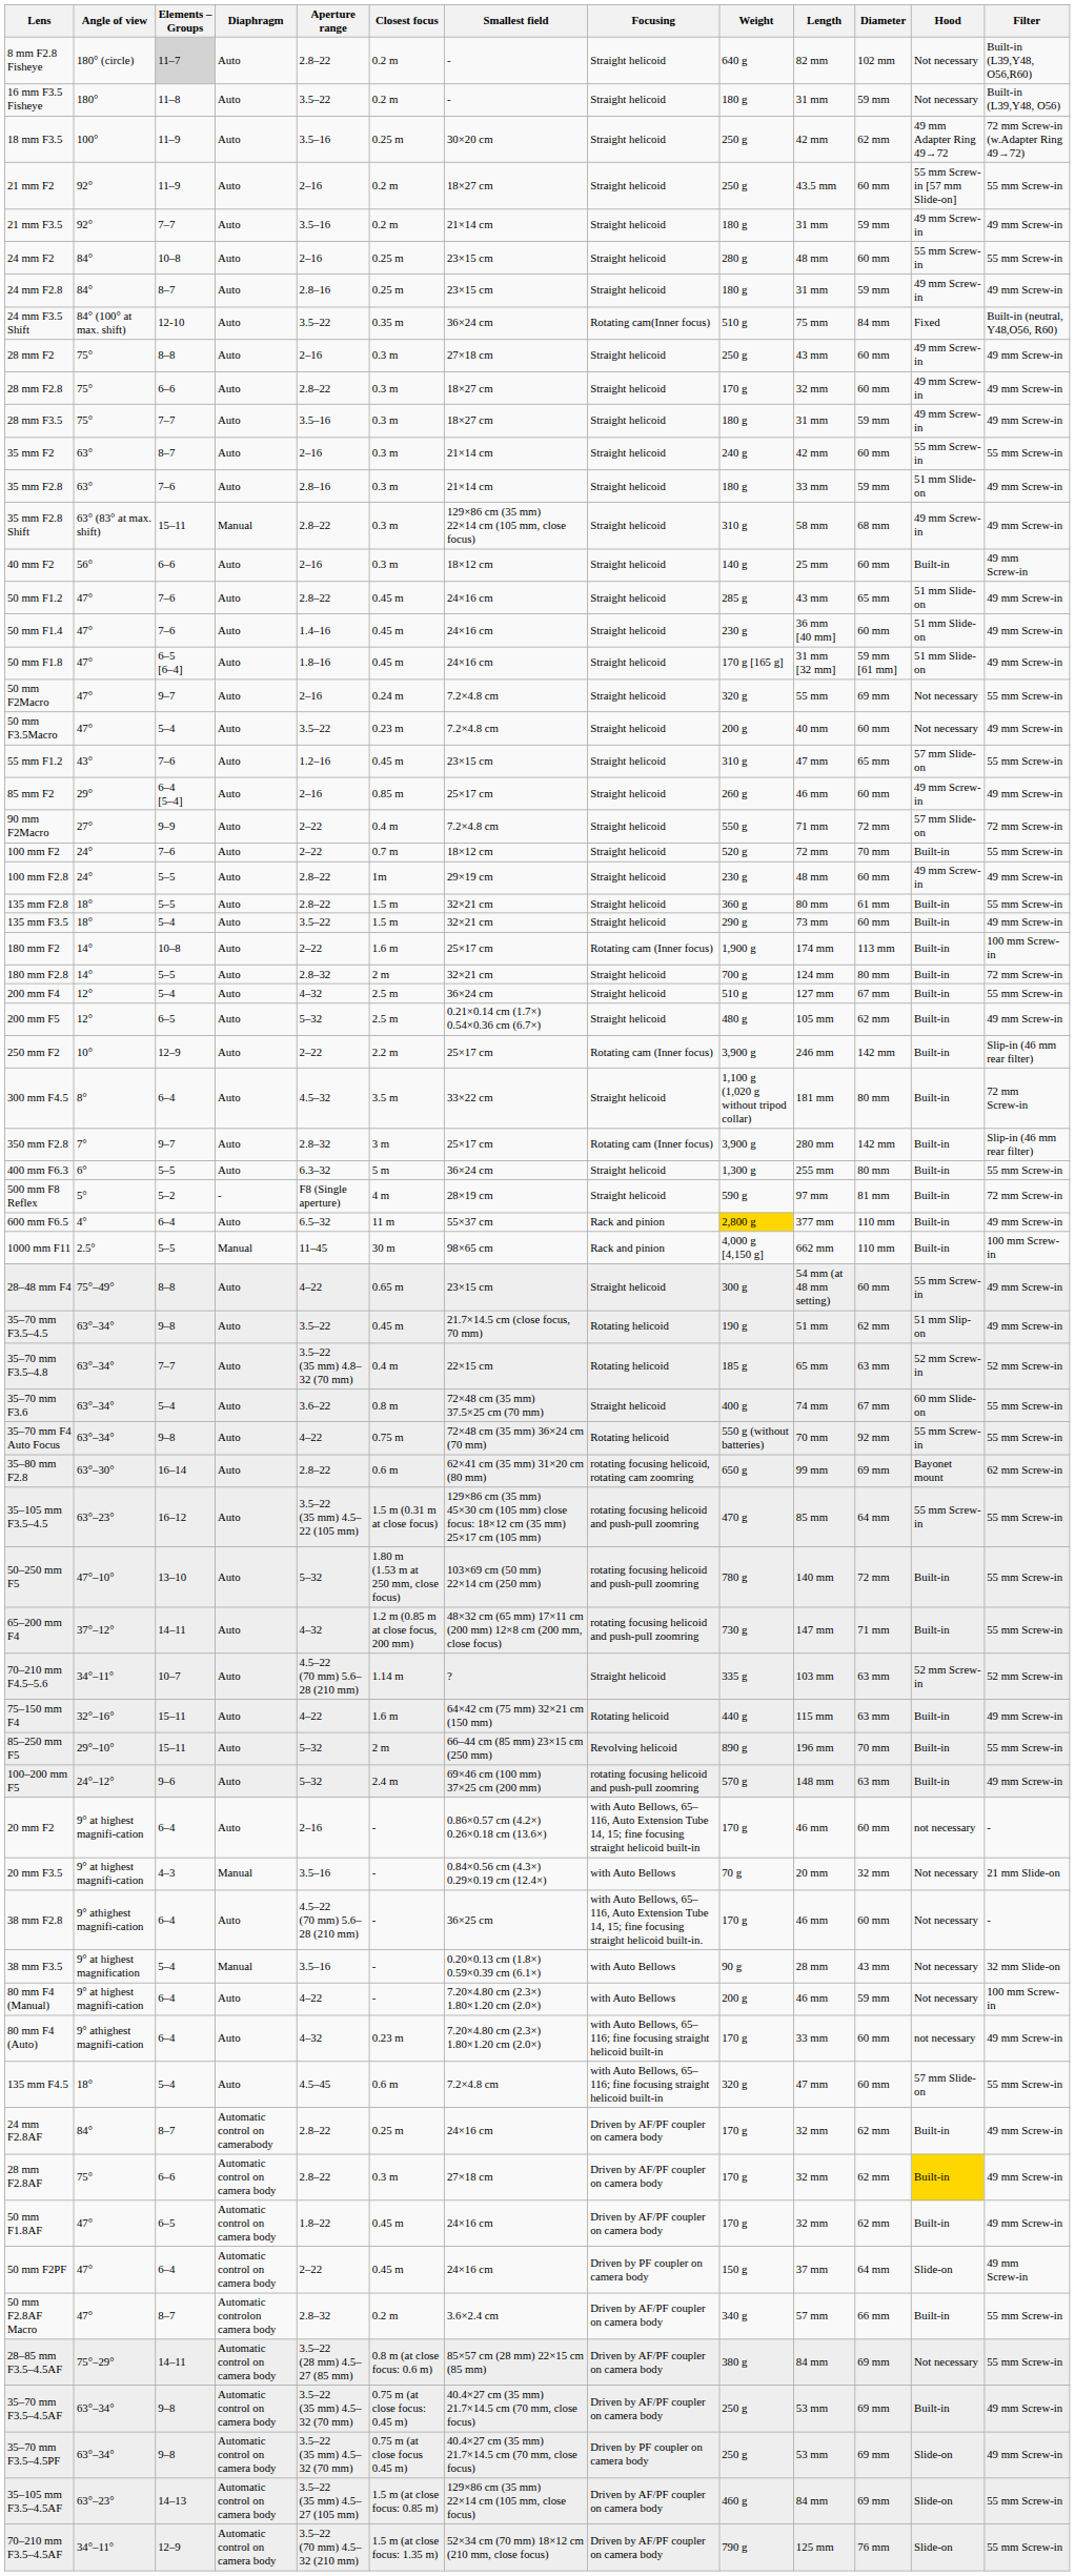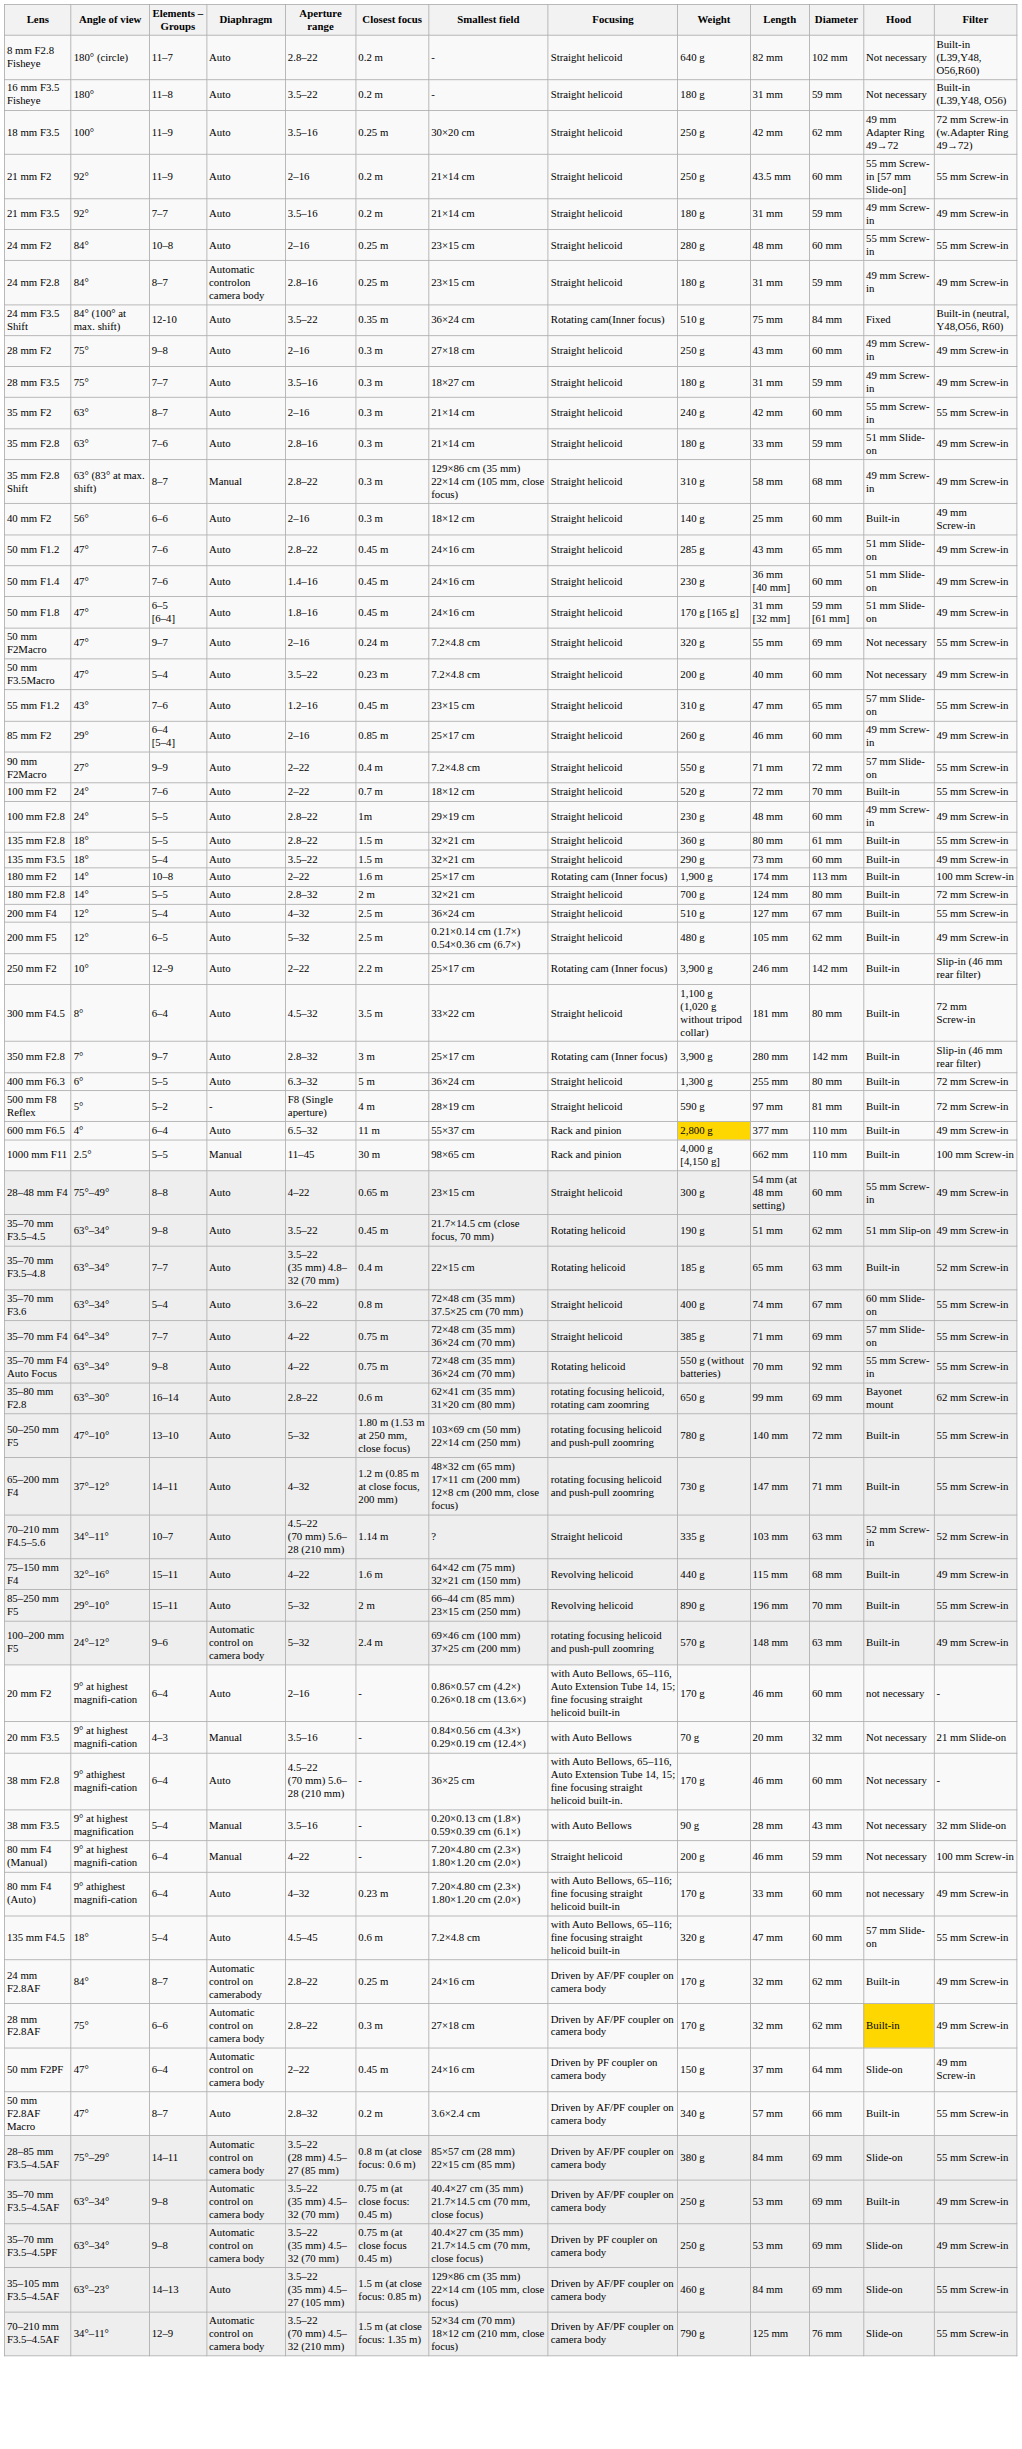8 mm F2.8 Fisheye | Elements – Groups: lightgrey background -> no background
21 mm F2 | Smallest field: 18×27 cm -> 21×14 cm
24 mm F2.8 | Diaphragm: Auto -> Automatic controlon camera body
28 mm F2 | Elements – Groups: 8–8 -> 9–8
- row: 28 mm F2.8 | 75° | 6–6 | Auto | 2.8–22 | 0.3 m | 18×27 cm | Straight helicoid | 170 g | 32 mm | 60 mm | 49 mm Screw-in | 49 mm Screw-in
35 mm F2.8 Shift | Elements – Groups: 15–11 -> 8–7
90 mm F2Macro | Filter: 72 mm Screw-in -> 55 mm Screw-in
400 mm F6.3 | Filter: 55 mm Screw-in -> 72 mm Screw-in
35–70 mm F3.5–4.8 | Hood: 52 mm Screw-in -> Built-in
+ row: 35–70 mm F4 | 64°–34° | 7–7 | Auto | 4–22 | 0.75 m | 72×48 cm (35 mm) 36×24 cm (70 mm) | Straight helicoid | 385 g | 71 mm | 69 mm | 57 mm Slide-on | 55 mm Screw-in
- row: 35–105 mm F3.5–4.5 | 63°–23° | 16–12 | Auto | 3.5–22 (35 mm) 4.5–22 (105 mm) | 1.5 m (0.31 m at close focus) | 129×86 cm (35 mm) 45×30 cm (105 mm) close focus: 18×12 cm (35 mm) 25×17 cm (105 mm) | rotating focusing helicoid and push-pull zoomring | 470 g | 85 mm | 64 mm | 55 mm Screw-in | 55 mm Screw-in
75–150 mm F4 | Focusing: Rotating helicoid -> Revolving helicoid
75–150 mm F4 | Diameter: 63 mm -> 68 mm
100–200 mm F5 | Diaphragm: Auto -> Automatic control on camera body
80 mm F4 (Manual) | Diaphragm: Auto -> Manual
80 mm F4 (Manual) | Focusing: with Auto Bellows -> Straight helicoid
- row: 50 mm F1.8AF | 47° | 6–5 | Automatic control on camera body | 1.8–22 | 0.45 m | 24×16 cm | Driven by AF/PF coupler on camera body | 170 g | 32 mm | 62 mm | Built-in | 49 mm Screw-in
50 mm F2.8AF Macro | Diaphragm: Automatic controlon camera body -> Auto
28–85 mm F3.5–4.5AF | Hood: Not necessary -> Slide-on
35–105 mm F3.5–4.5AF | Diaphragm: Automatic control on camera body -> Auto
